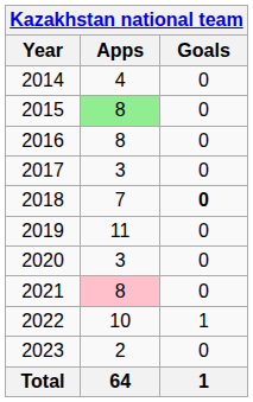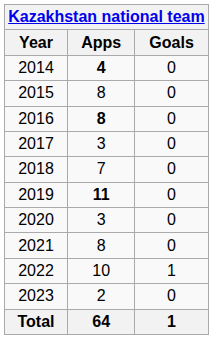2014 | Apps: normal -> bold
2015 | Apps: lightgreen background -> no background
2016 | Apps: normal -> bold
2018 | Goals: bold -> normal
2019 | Apps: normal -> bold
2021 | Apps: pink background -> no background
